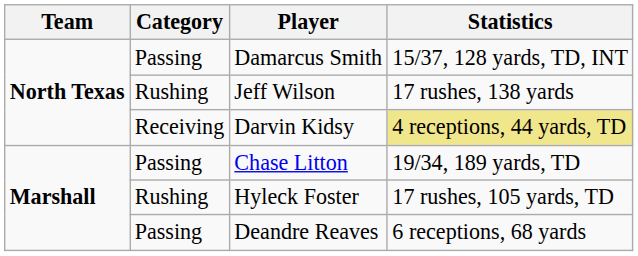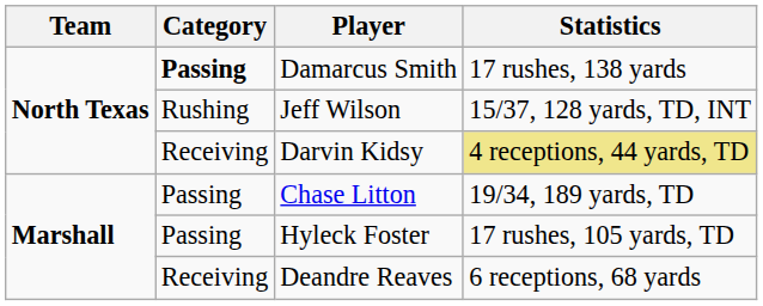Damarcus Smith | Category: normal -> bold
Damarcus Smith | Statistics: 15/37, 128 yards, TD, INT -> 17 rushes, 138 yards
Jeff Wilson | Statistics: 17 rushes, 138 yards -> 15/37, 128 yards, TD, INT
Hyleck Foster | Category: Rushing -> Passing
Deandre Reaves | Category: Passing -> Receiving
